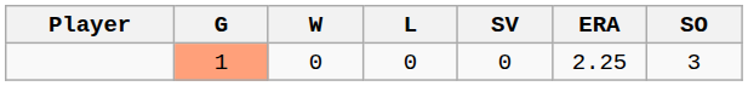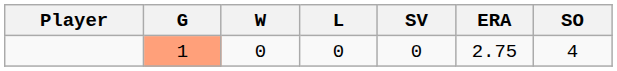row 2 | ERA: 2.25 -> 2.75
row 2 | SO: 3 -> 4
